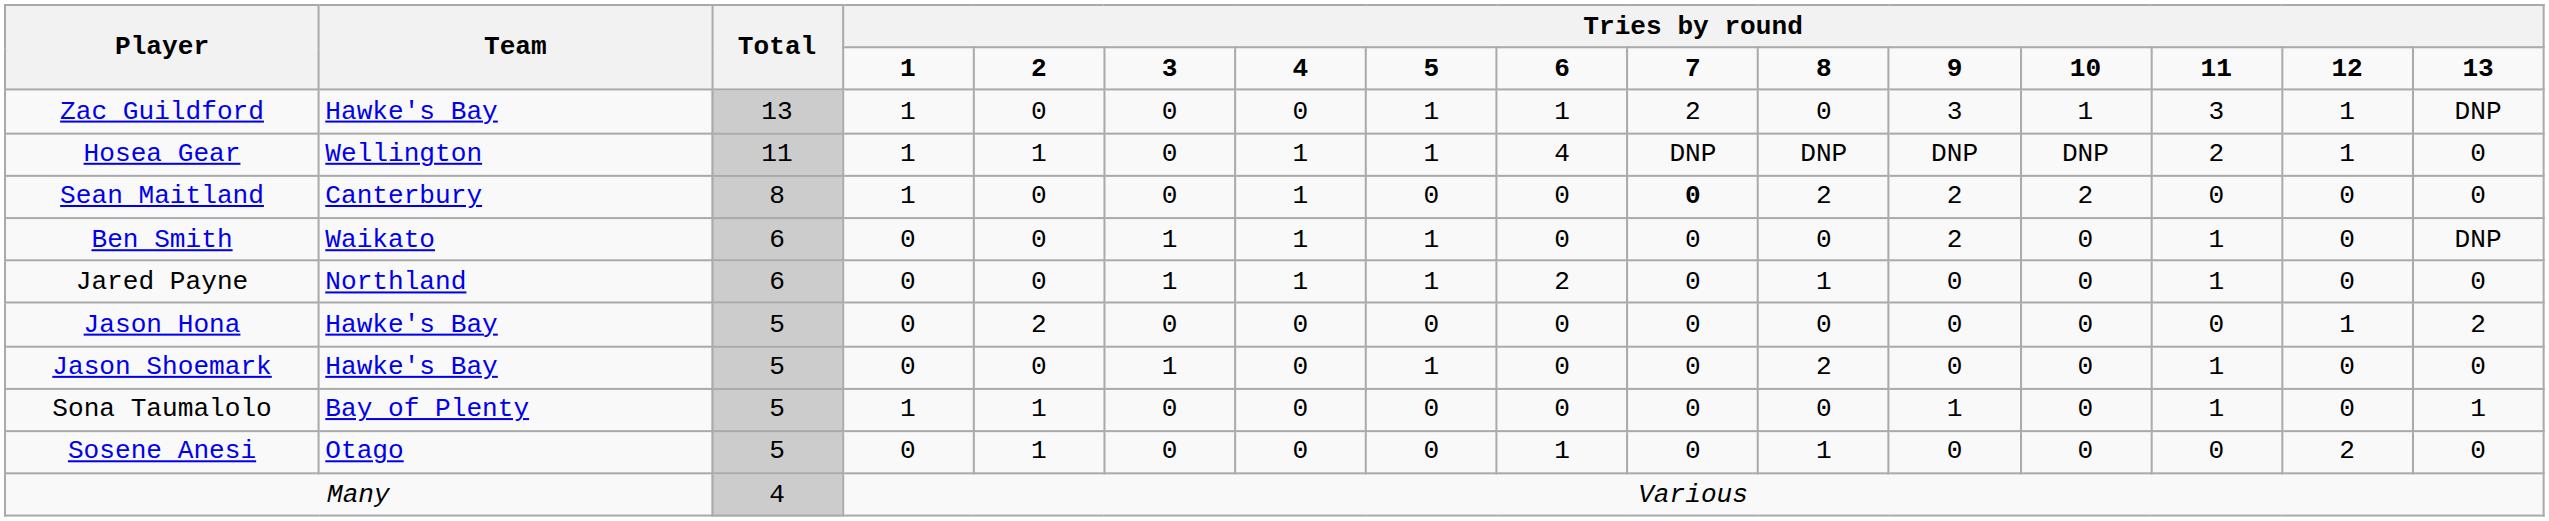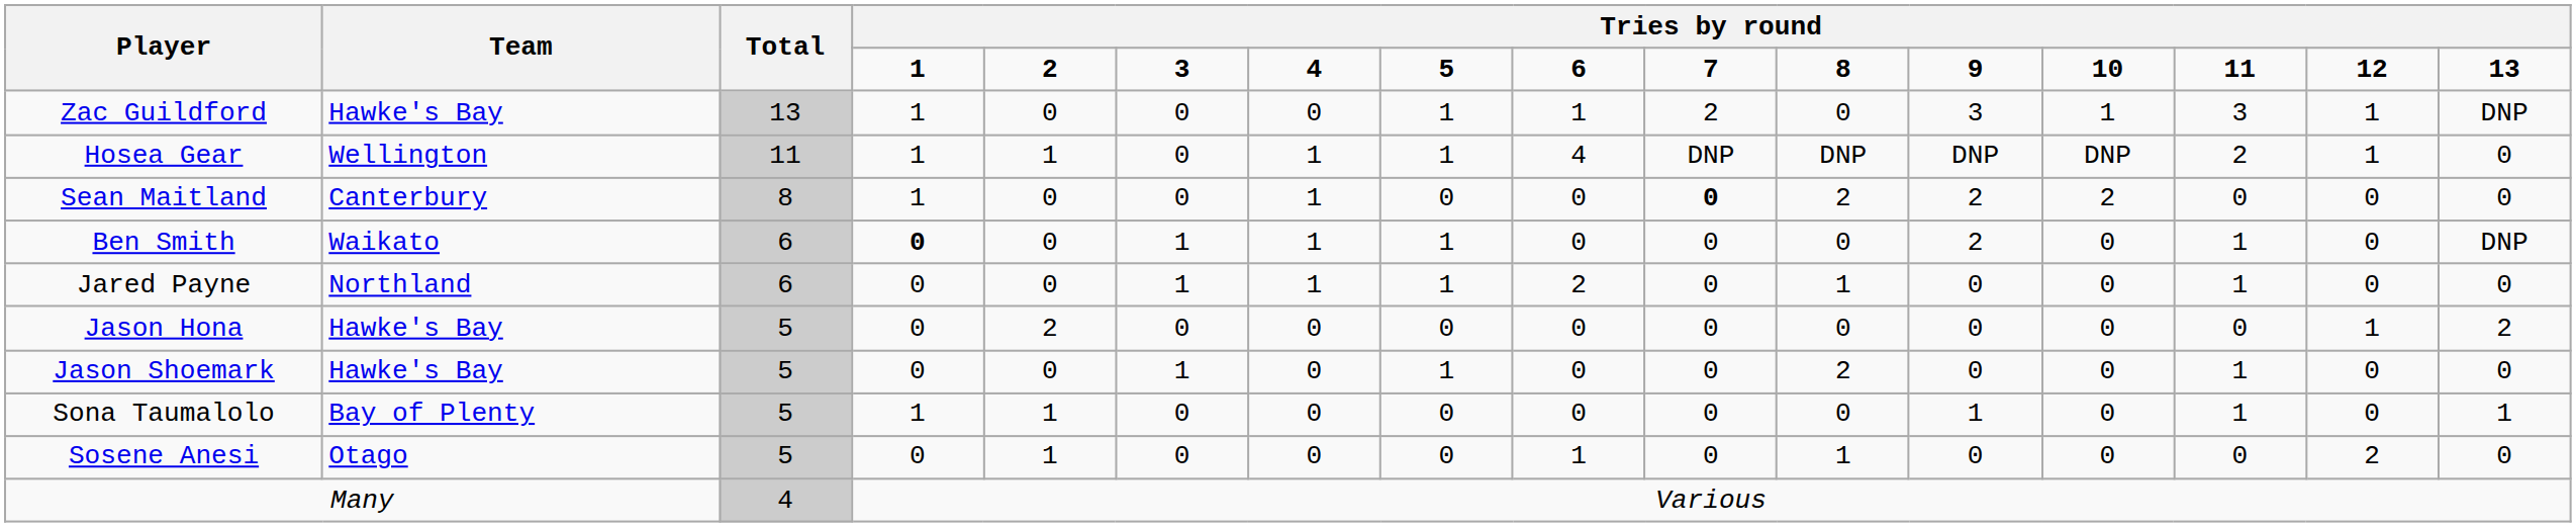Ben Smith | column 4: normal -> bold
